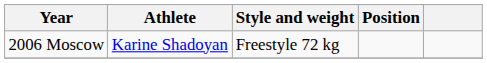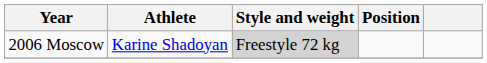2006 Moscow | Style and weight: no background -> lightgrey background
